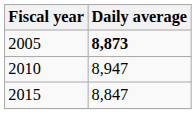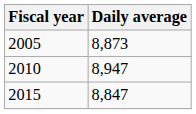2005 | Daily average: bold -> normal
